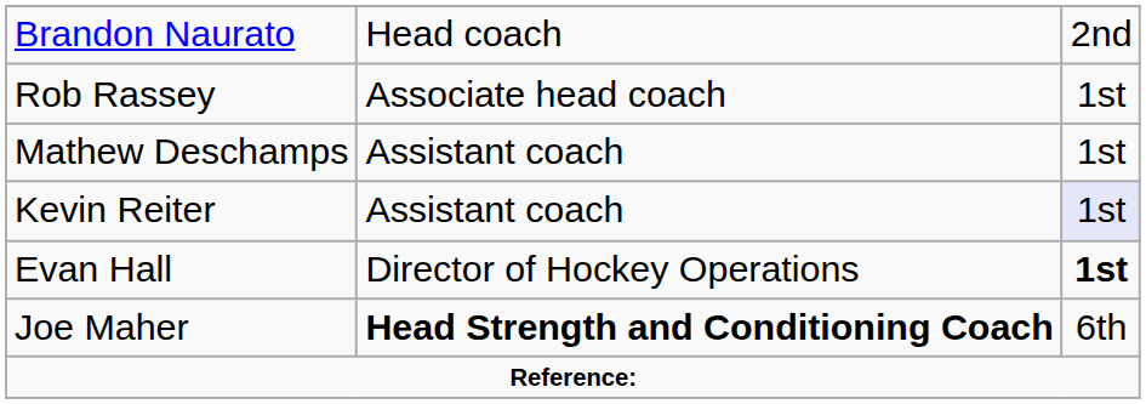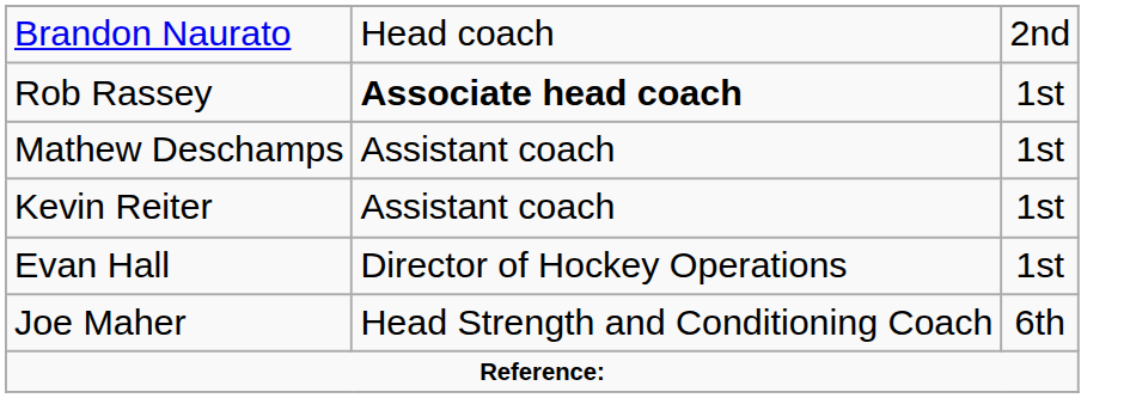Rob Rassey | column 2: normal -> bold
Kevin Reiter | column 3: lavender background -> no background
Evan Hall | column 3: bold -> normal
Joe Maher | column 2: bold -> normal
